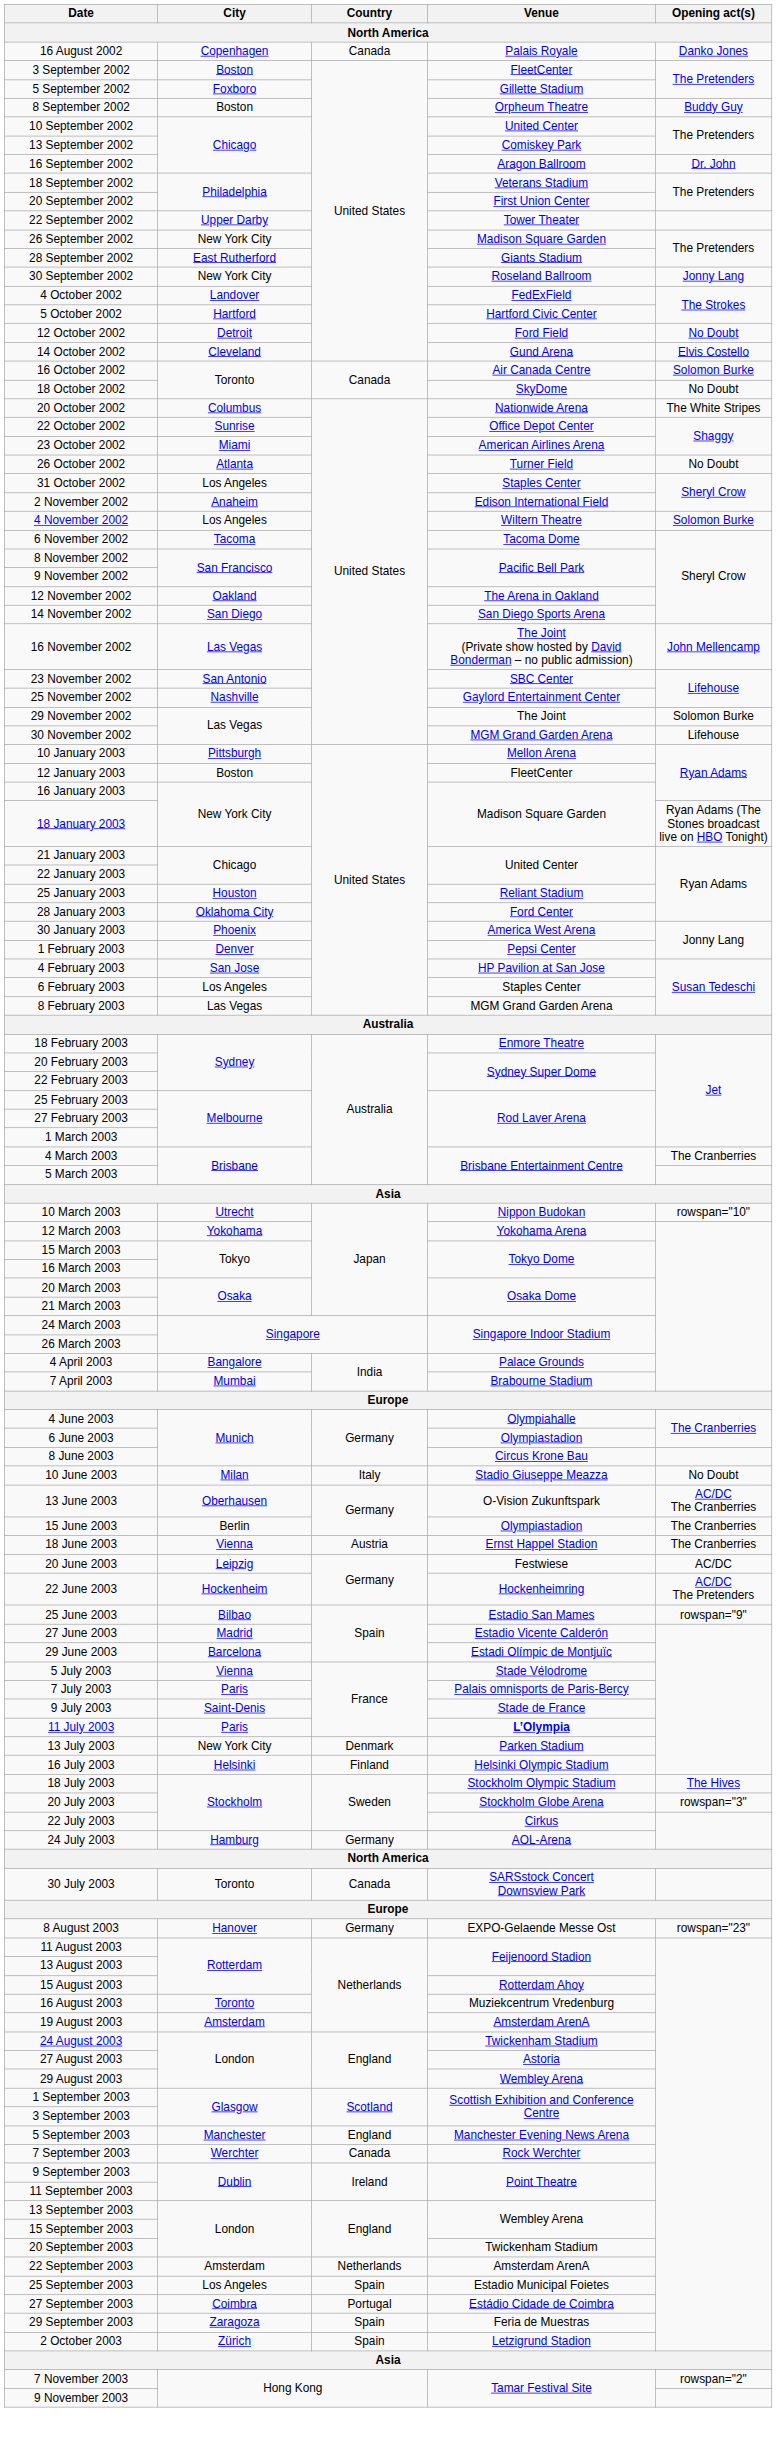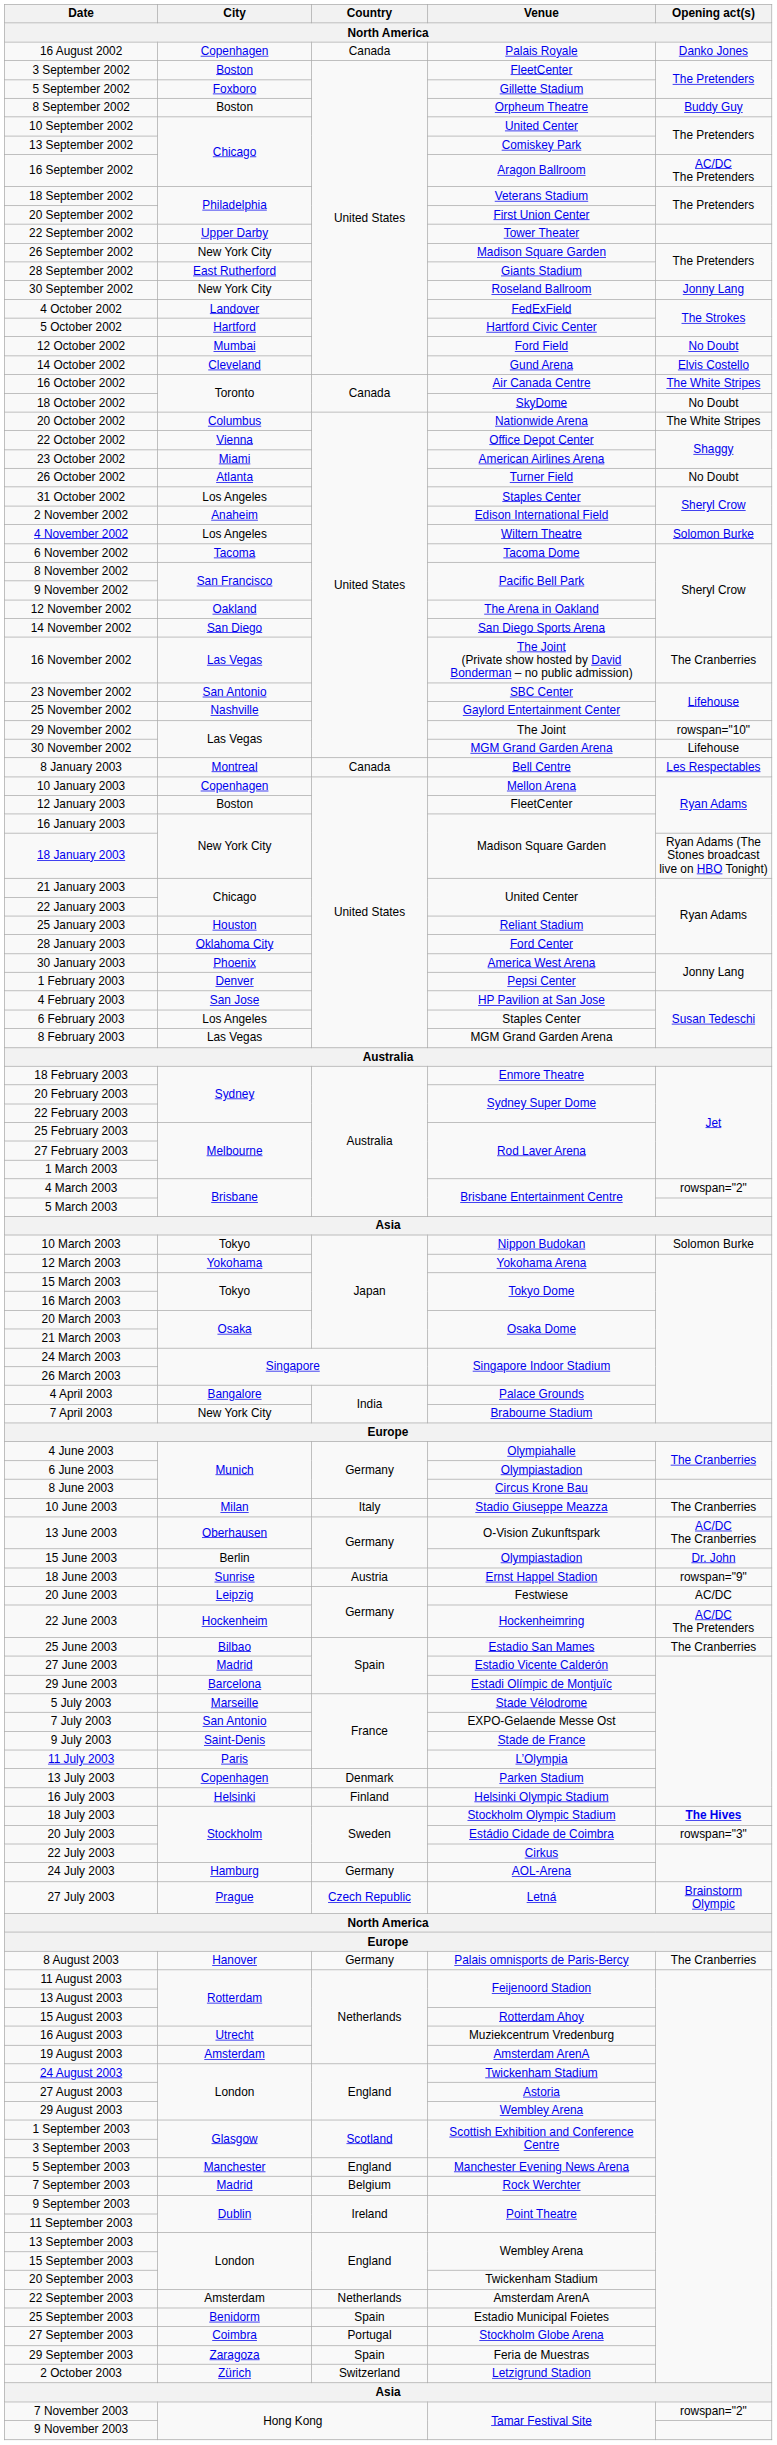16 September 2002 | Opening act(s): Dr. John -> AC/DC The Pretenders
12 October 2002 | City: Detroit -> Mumbai
16 October 2002 | Opening act(s): Solomon Burke -> The White Stripes
22 October 2002 | City: Sunrise -> Vienna
16 November 2002 | Opening act(s): John Mellencamp -> The Cranberries
29 November 2002 | Opening act(s): Solomon Burke -> rowspan="10"
+ row: 8 January 2003 | Montreal | Canada | Bell Centre | Les Respectables
10 January 2003 | City: Pittsburgh -> Copenhagen
4 March 2003 | Opening act(s): The Cranberries -> rowspan="2"
10 March 2003 | City: Utrecht -> Tokyo
10 March 2003 | Opening act(s): rowspan="10" -> Solomon Burke
7 April 2003 | City: Mumbai -> New York City
10 June 2003 | Opening act(s): No Doubt -> The Cranberries
15 June 2003 | Opening act(s): The Cranberries -> Dr. John
18 June 2003 | City: Vienna -> Sunrise
18 June 2003 | Opening act(s): The Cranberries -> rowspan="9"
25 June 2003 | Opening act(s): rowspan="9" -> The Cranberries
5 July 2003 | City: Vienna -> Marseille
7 July 2003 | City: Paris -> San Antonio
7 July 2003 | Venue: Palais omnisports de Paris-Bercy -> EXPO-Gelaende Messe Ost
11 July 2003 | Venue: bold -> normal
13 July 2003 | City: New York City -> Copenhagen
18 July 2003 | Opening act(s): normal -> bold
20 July 2003 | Venue: Stockholm Globe Arena -> Estádio Cidade de Coimbra
+ row: 27 July 2003 | Prague | Czech Republic | Letná | Brainstorm Olympic
- row: 30 July 2003 | Toronto | Canada | SARSstock Concert Downsview Park
8 August 2003 | Venue: EXPO-Gelaende Messe Ost -> Palais omnisports de Paris-Bercy
8 August 2003 | Opening act(s): rowspan="23" -> The Cranberries
16 August 2003 | City: Toronto -> Utrecht
7 September 2003 | City: Werchter -> Madrid
7 September 2003 | Country: Canada -> Belgium
25 September 2003 | City: Los Angeles -> Benidorm
27 September 2003 | Venue: Estádio Cidade de Coimbra -> Stockholm Globe Arena
2 October 2003 | Country: Spain -> Switzerland
